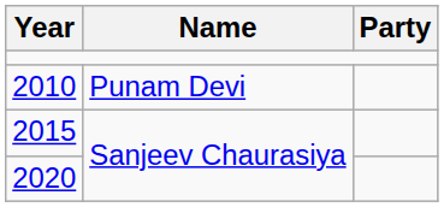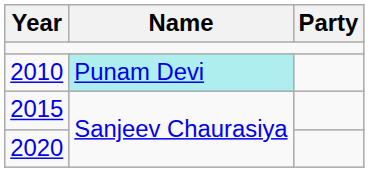2010 | Name: no background -> paleturquoise background
